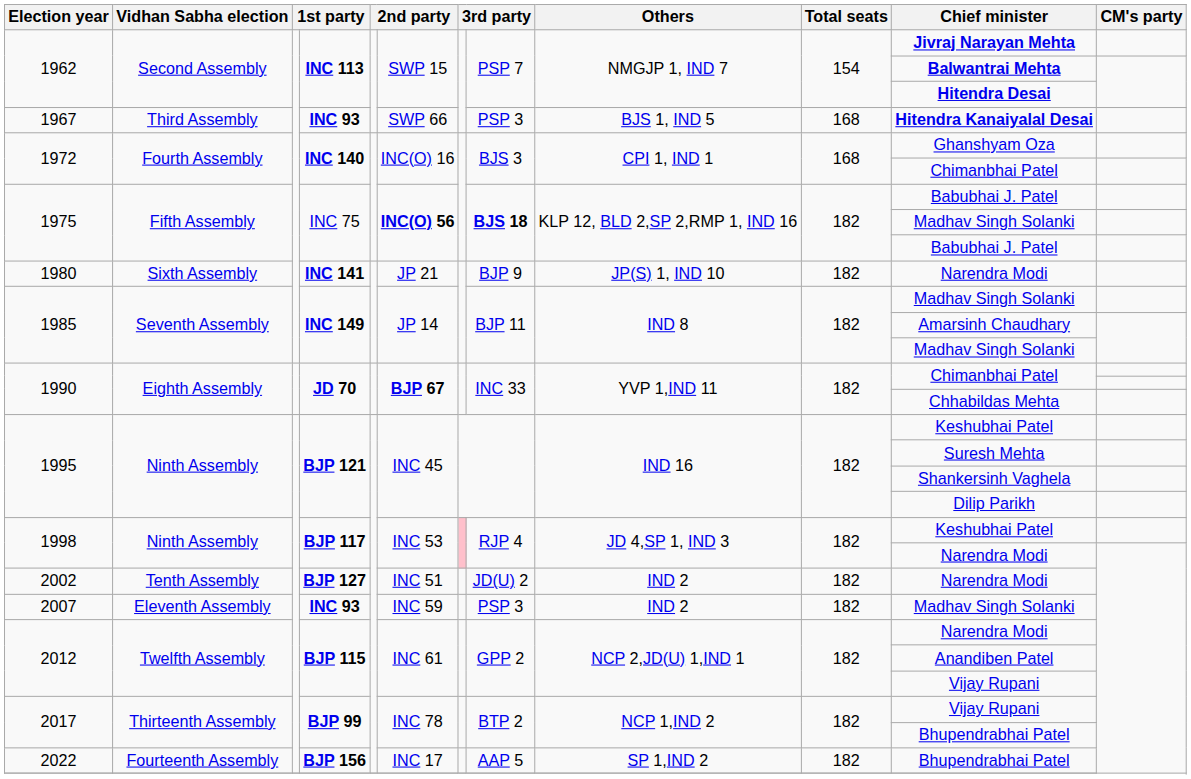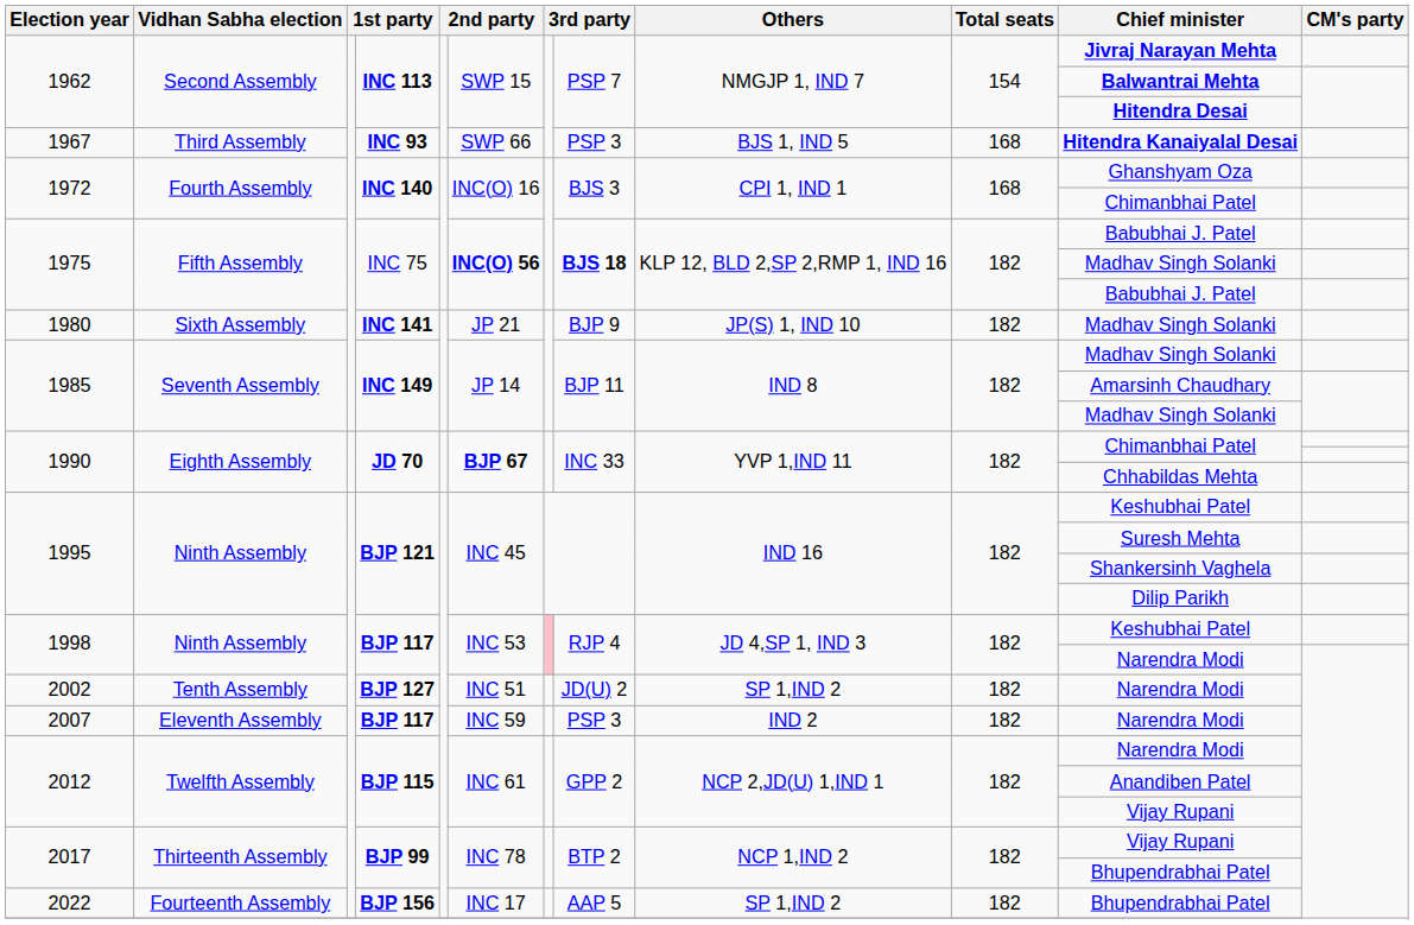1980 | Chief minister: Narendra Modi -> Madhav Singh Solanki
2002 | Others: IND 2 -> SP 1,IND 2
2007 | column 4: INC 93 -> BJP 117
2007 | Chief minister: Madhav Singh Solanki -> Narendra Modi
